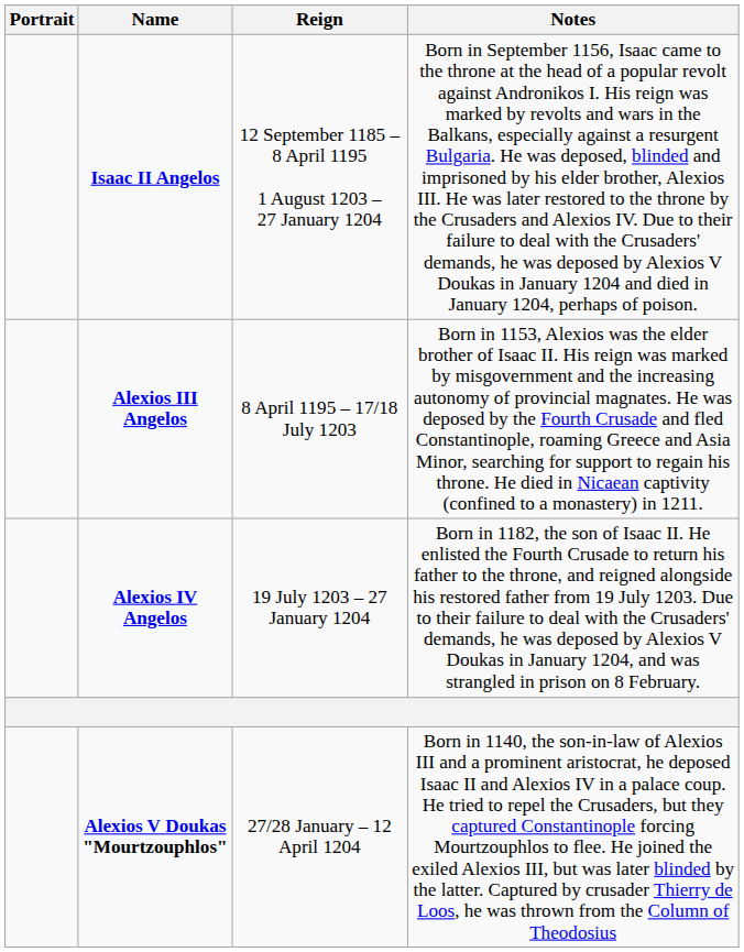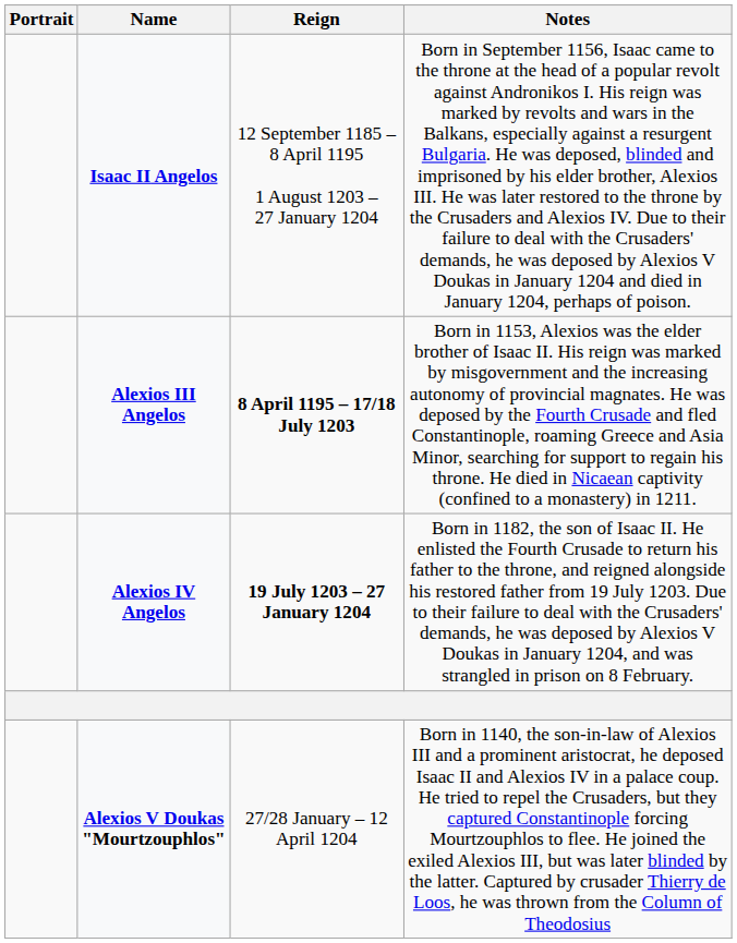Alexios III Angelos | Reign: normal -> bold
Alexios IV Angelos | Reign: normal -> bold
